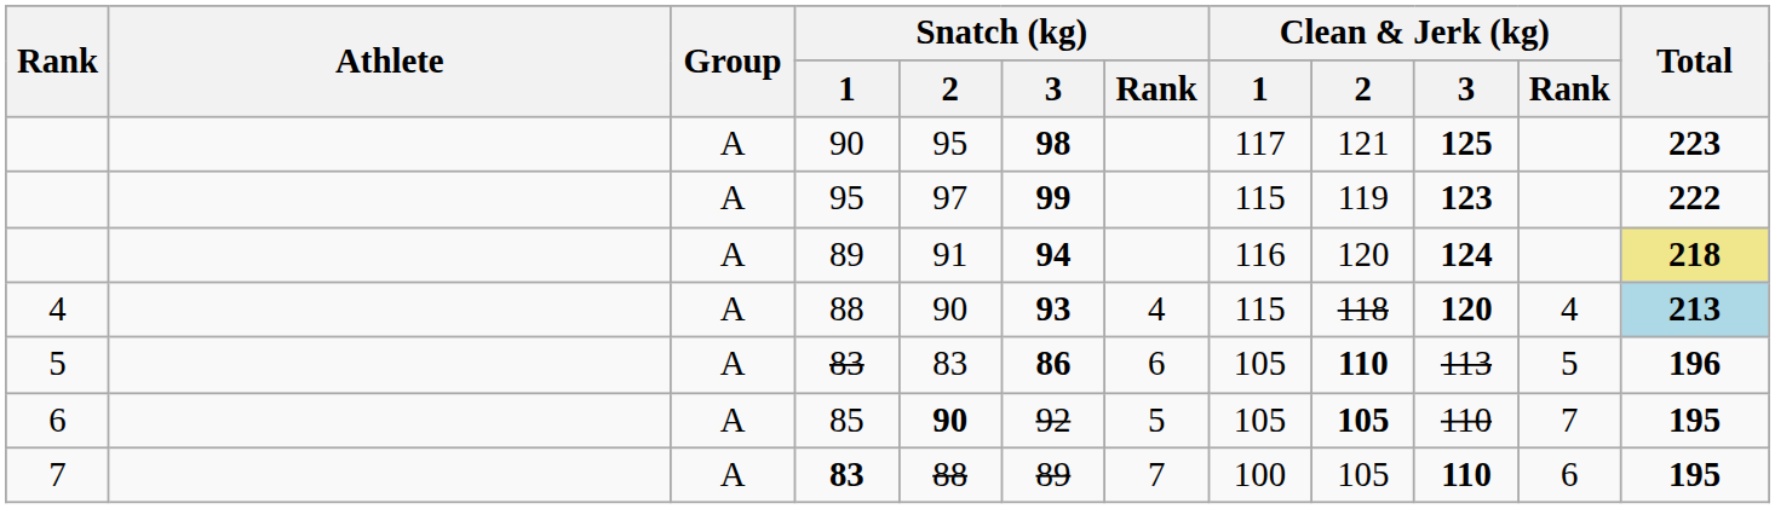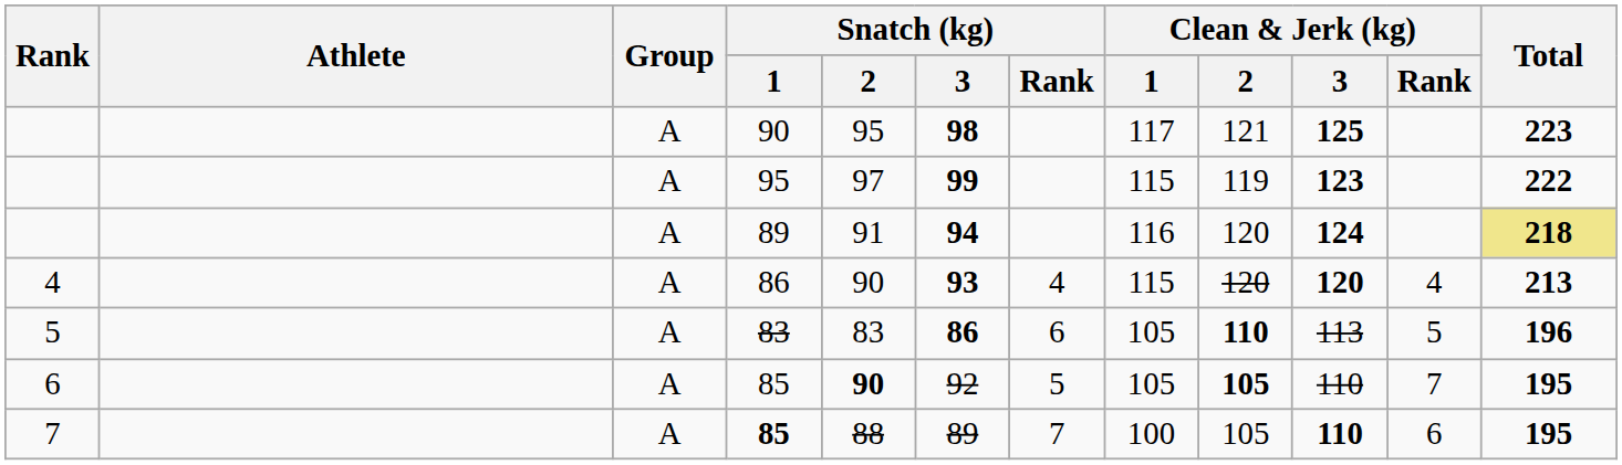row 6 | Snatch (kg) / 1: 88 -> 86
row 6 | Clean & Jerk (kg) / 2: 118 -> 120
row 6 | Total: lightblue background -> no background
row 9 | Snatch (kg) / 1: 83 -> 85
